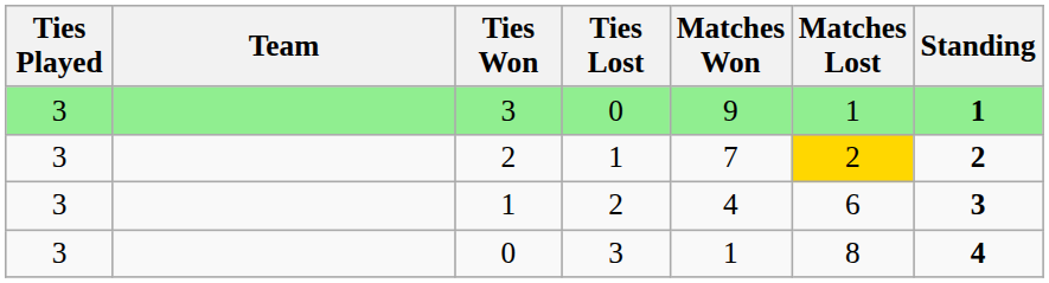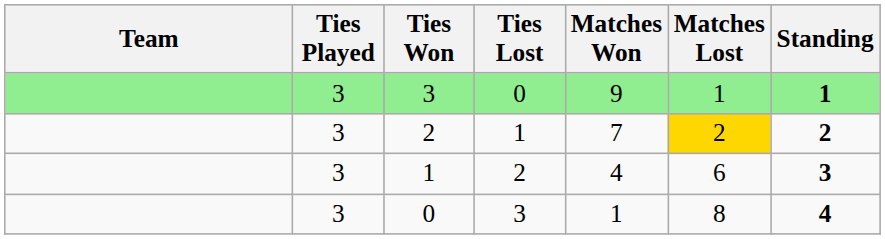columns swapped: Team <-> Ties Played
